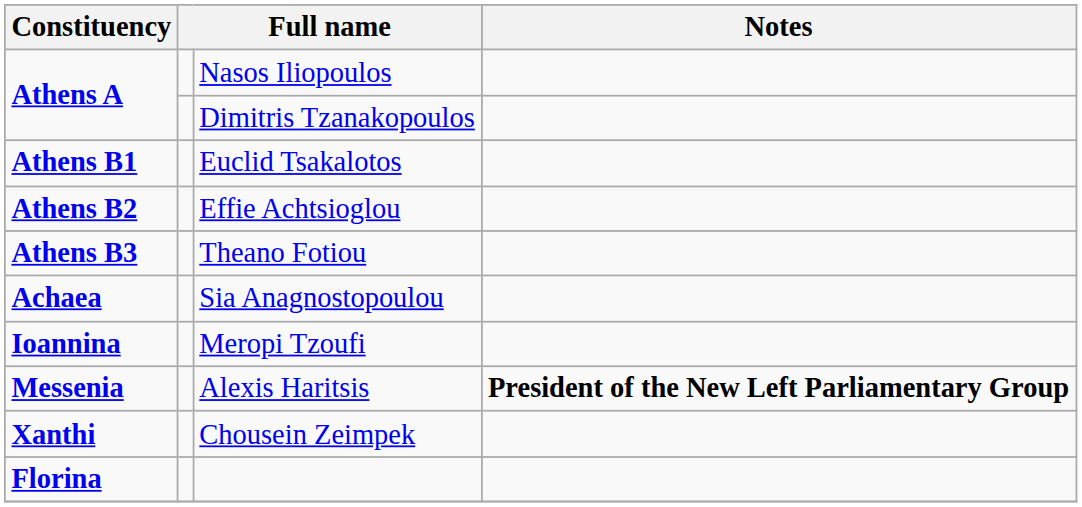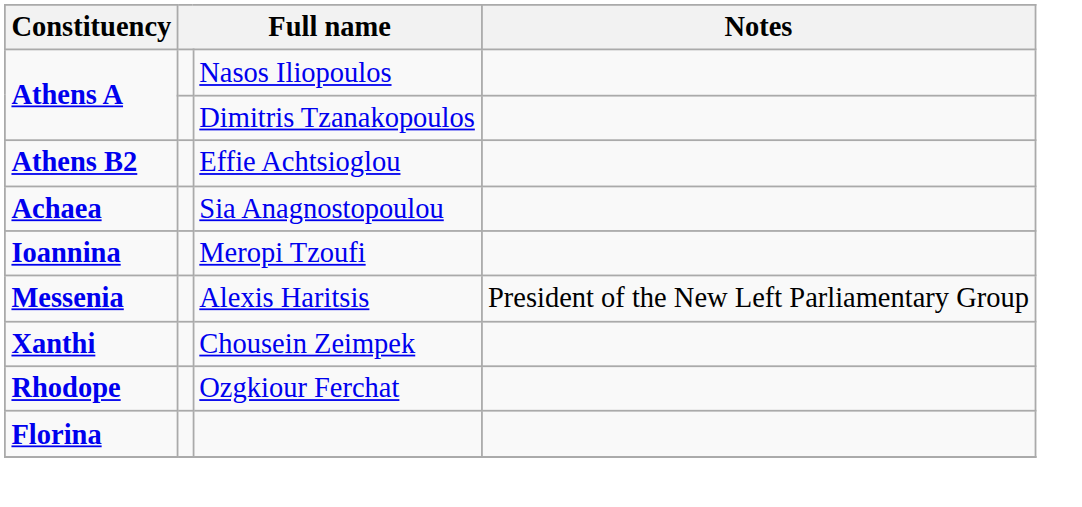- row: Athens B1 | Euclid Tsakalotos
- row: Athens B3 | Theano Fotiou
Alexis Haritsis | Notes: bold -> normal
+ row: Rhodope | Ozgkiour Ferchat
